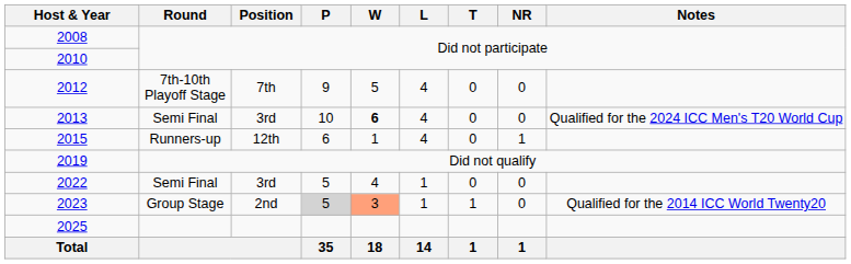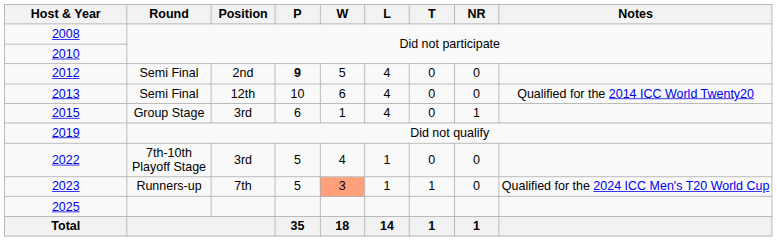2012 | Round: 7th-10th Playoff Stage -> Semi Final
2012 | Position: 7th -> 2nd
2012 | P: normal -> bold
2013 | Position: 3rd -> 12th
2013 | W: bold -> normal
2013 | Notes: Qualified for the 2024 ICC Men's T20 World Cup -> Qualified for the 2014 ICC World Twenty20
2015 | Round: Runners-up -> Group Stage
2015 | Position: 12th -> 3rd
2022 | Round: Semi Final -> 7th-10th Playoff Stage
2023 | Round: Group Stage -> Runners-up
2023 | Position: 2nd -> 7th
2023 | P: lightgrey background -> no background
2023 | Notes: Qualified for the 2014 ICC World Twenty20 -> Qualified for the 2024 ICC Men's T20 World Cup
